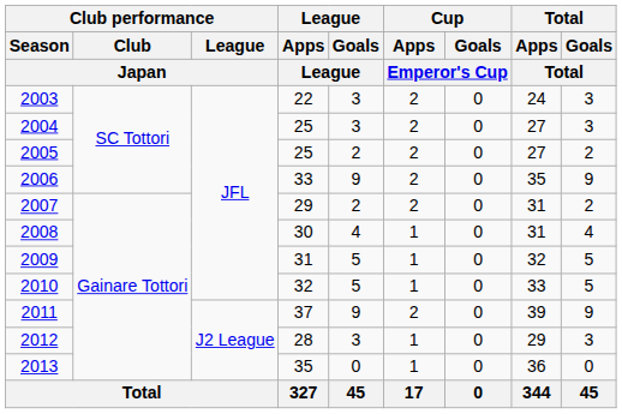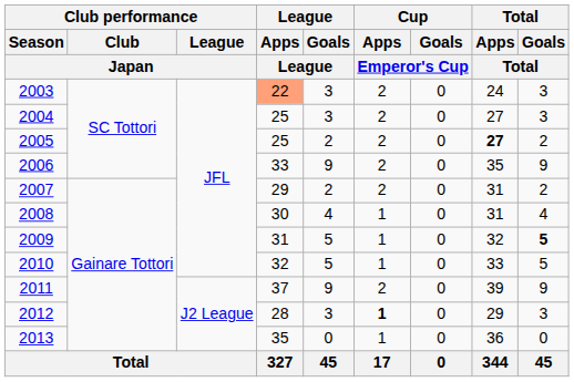2003 | League / Apps / League: no background -> lightsalmon background
2005 | Total / Apps / Total: normal -> bold
2009 | Total / Goals / Total: normal -> bold
2012 | Cup / Apps / Emperor's Cup: normal -> bold
